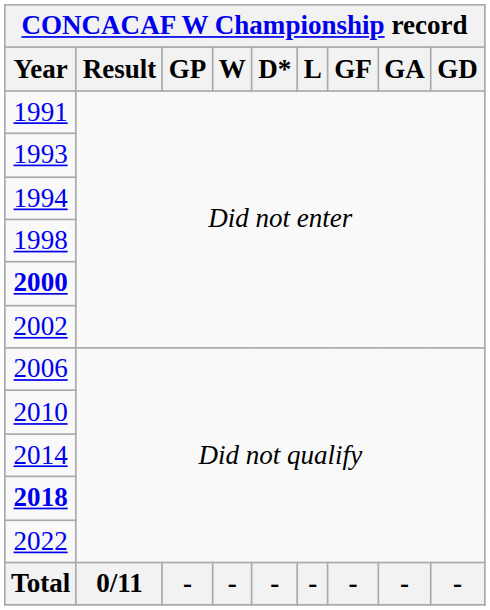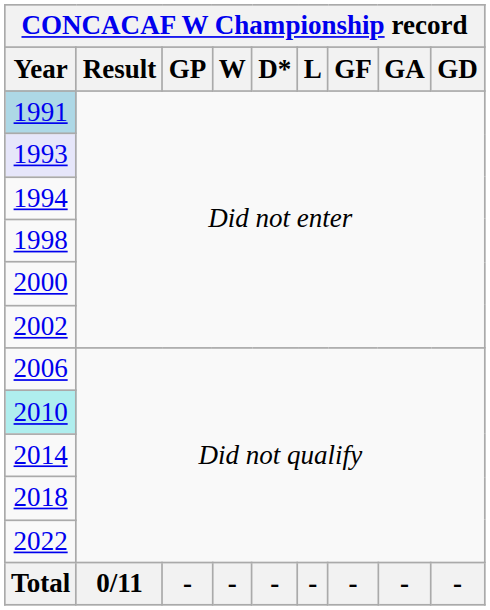1991 | Year: no background -> lightblue background
1993 | Year: no background -> lavender background
2000 | Year: bold -> normal
2010 | Year: no background -> paleturquoise background
2018 | Year: bold -> normal
